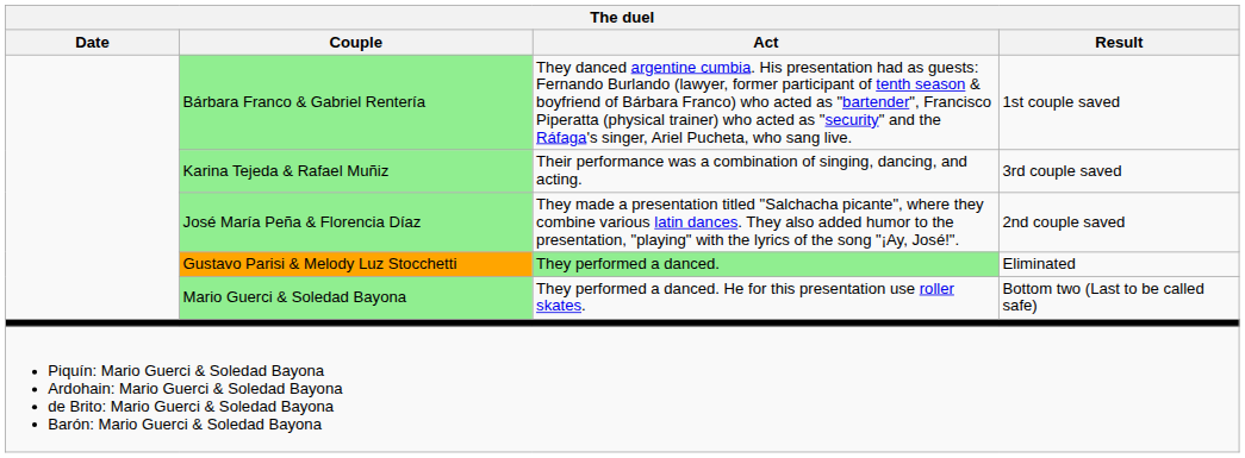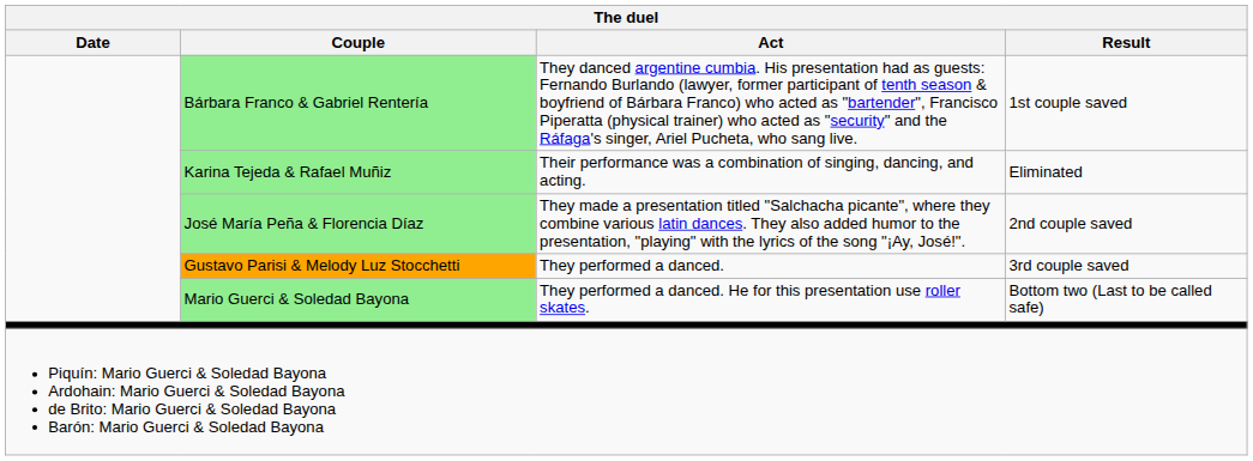Karina Tejeda & Rafael Muñiz | Result: 3rd couple saved -> Eliminated
Gustavo Parisi & Melody Luz Stocchetti | Act: lightgreen background -> no background
Gustavo Parisi & Melody Luz Stocchetti | Result: Eliminated -> 3rd couple saved
